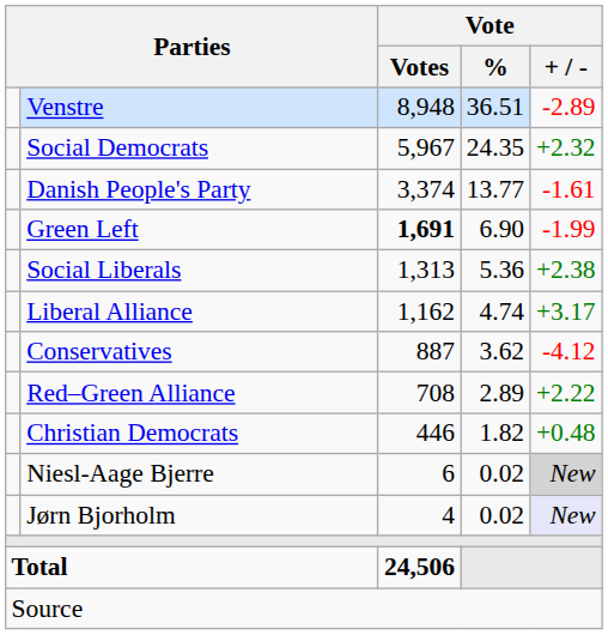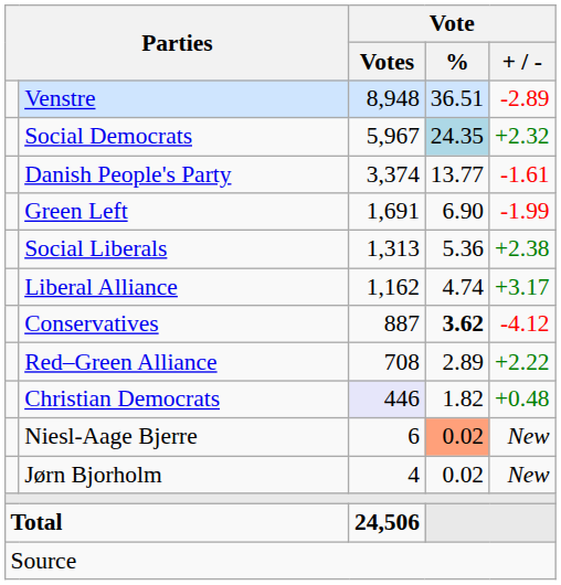Social Democrats | Vote / %: no background -> lightblue background
Green Left | Vote / Votes: bold -> normal
Conservatives | Vote / %: normal -> bold
Christian Democrats | Vote / Votes: no background -> lavender background
Niesl-Aage Bjerre | Vote / %: no background -> lightsalmon background
Niesl-Aage Bjerre | Vote / + / -: lightgrey background -> no background
Jørn Bjorholm | Vote / + / -: lavender background -> no background
